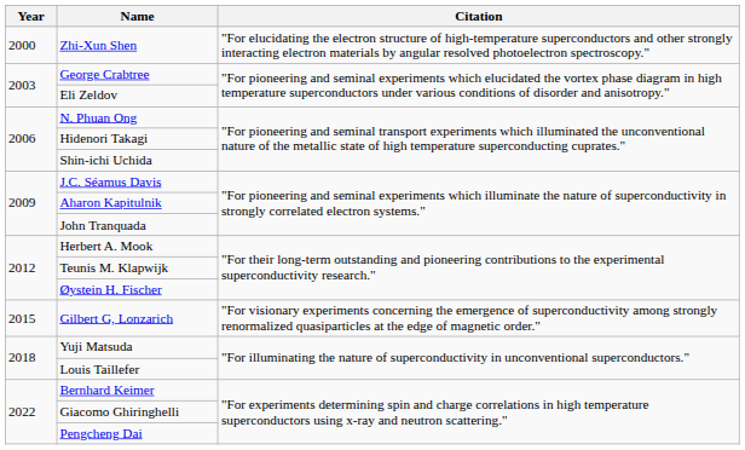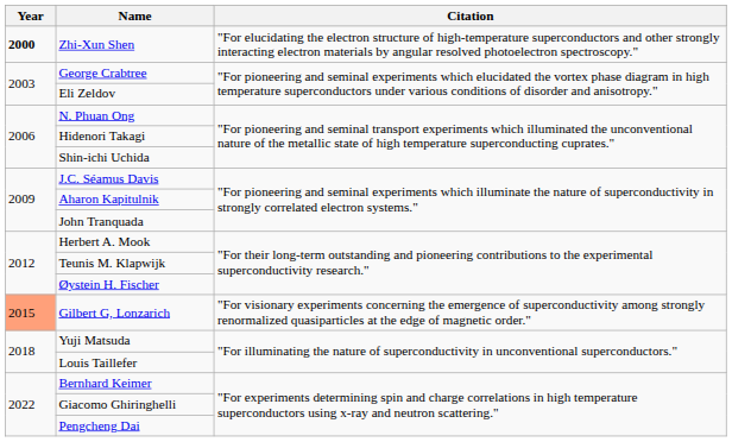Zhi-Xun Shen | Year: normal -> bold
Gilbert G, Lonzarich | Year: no background -> lightsalmon background
